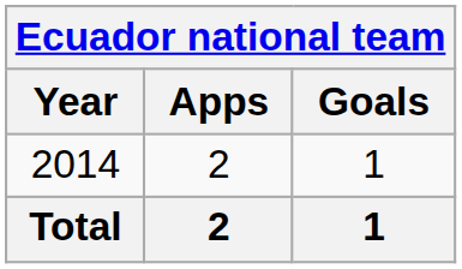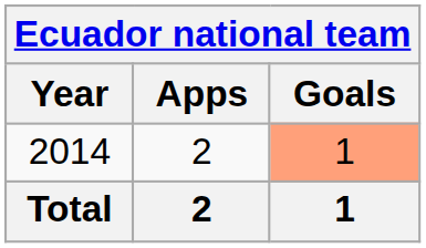2014 | Goals: no background -> lightsalmon background
